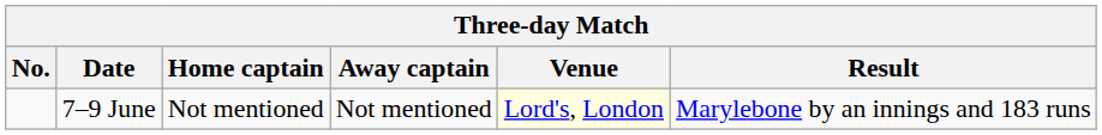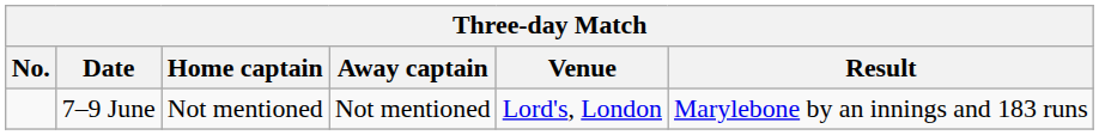7–9 June | Venue: lightyellow background -> no background
